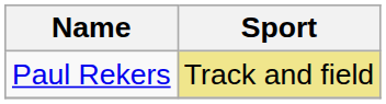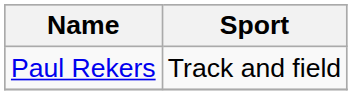Paul Rekers | Sport: khaki background -> no background
